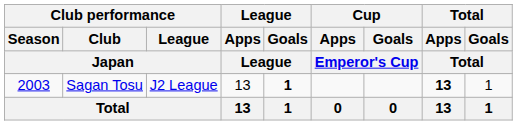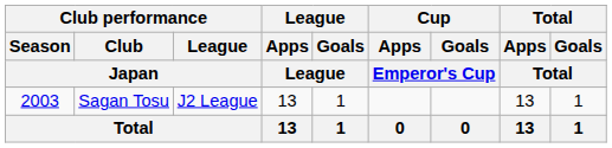Sagan Tosu | League / Goals / League: bold -> normal
Sagan Tosu | Total / Apps / Total: bold -> normal
